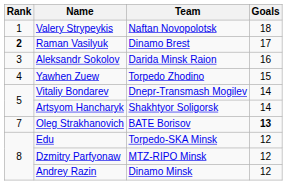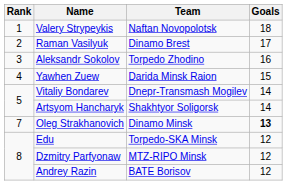Raman Vasilyuk | Rank: bold -> normal
Aleksandr Sokolov | Team: Darida Minsk Raion -> Torpedo Zhodino
Yawhen Zuew | Team: Torpedo Zhodino -> Darida Minsk Raion
Oleg Strakhanovich | Team: BATE Borisov -> Dinamo Minsk
Andrey Razin | Team: Dinamo Minsk -> BATE Borisov
